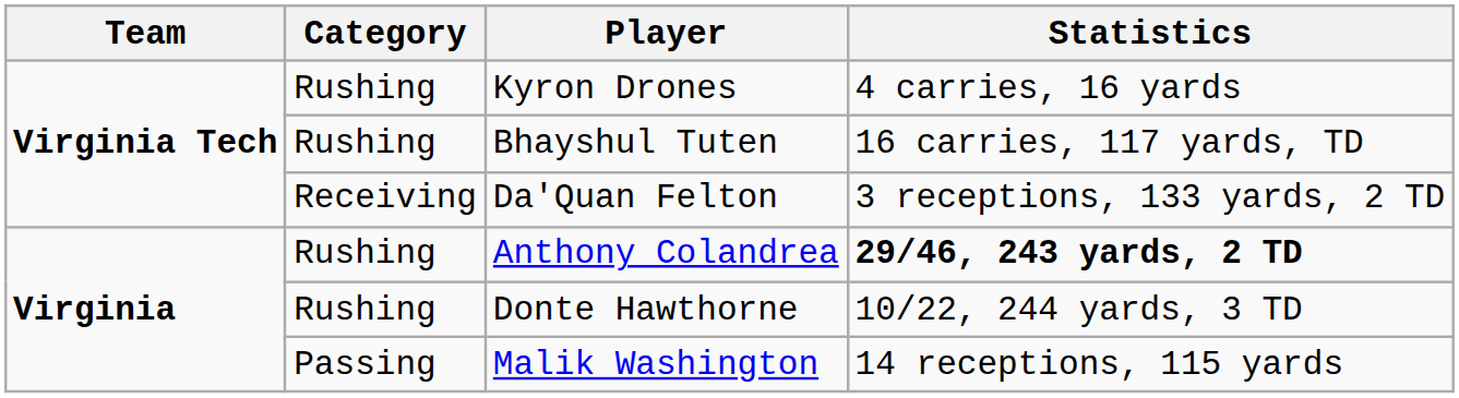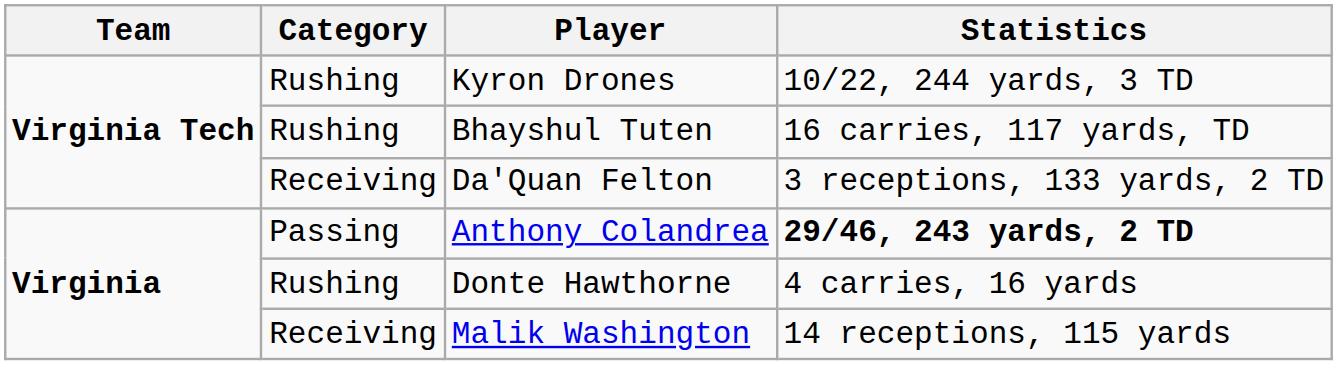Kyron Drones | Statistics: 4 carries, 16 yards -> 10/22, 244 yards, 3 TD
Anthony Colandrea | Category: Rushing -> Passing
Donte Hawthorne | Statistics: 10/22, 244 yards, 3 TD -> 4 carries, 16 yards
Malik Washington | Category: Passing -> Receiving
